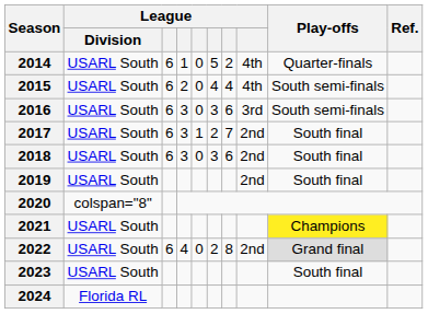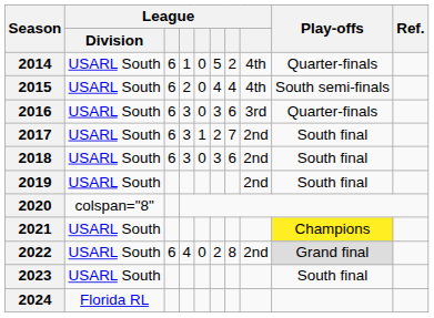2016 | Play-offs: South semi-finals -> Quarter-finals
